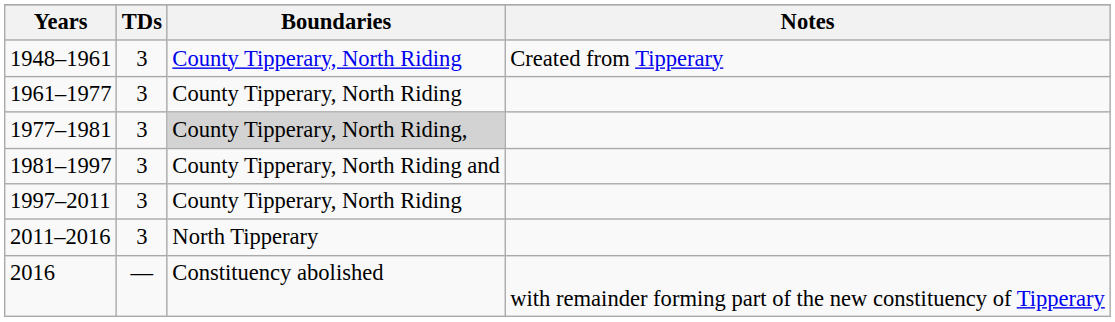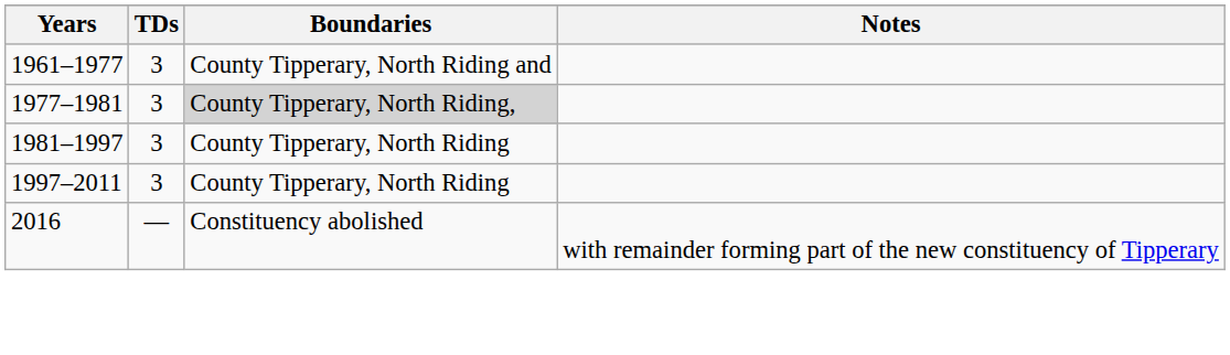- row: 1948–1961 | 3 | County Tipperary, North Riding | Created from Tipperary
1961–1977 | Boundaries: County Tipperary, North Riding -> County Tipperary, North Riding and
1981–1997 | Boundaries: County Tipperary, North Riding and -> County Tipperary, North Riding
- row: 2011–2016 | 3 | North Tipperary
